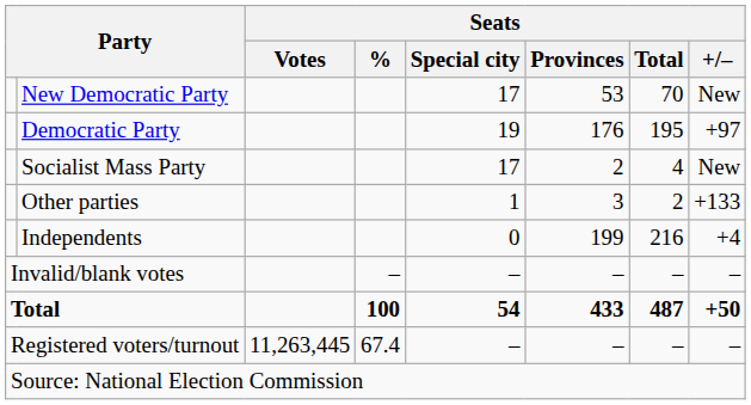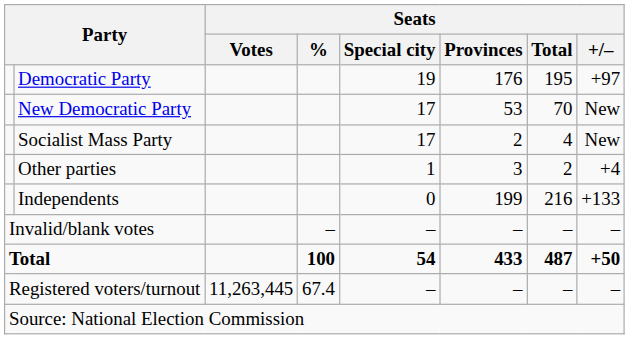rows swapped: Democratic Party <-> New Democratic Party
Other parties | Seats / +/–: +133 -> +4
Independents | Seats / +/–: +4 -> +133
